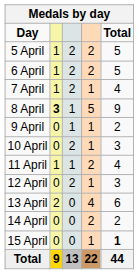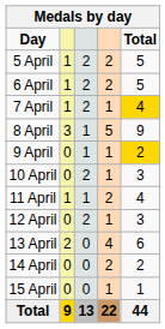7 April | Total: no background -> gold background
8 April | column 2: bold -> normal
9 April | Total: no background -> gold background
15 April | Total: bold -> normal
